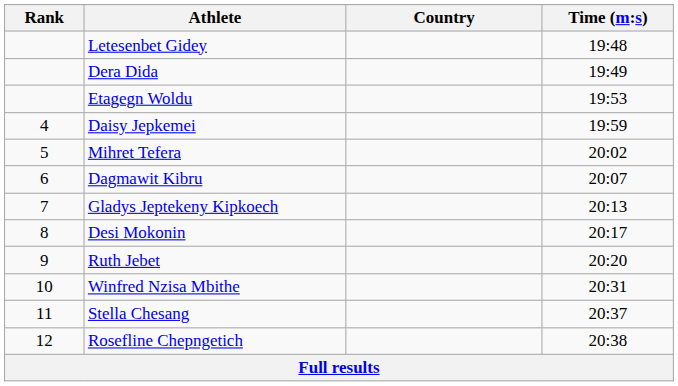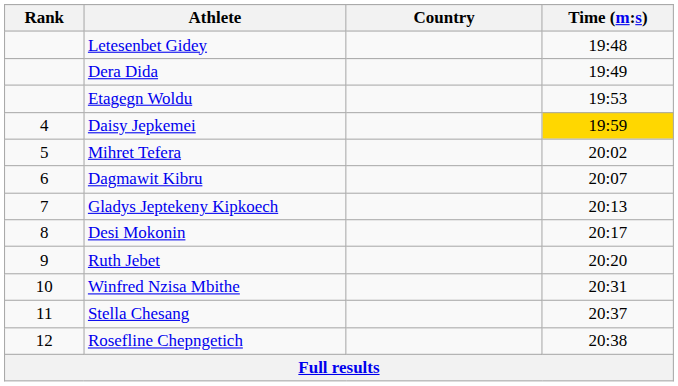Daisy Jepkemei | Time (m:s): no background -> gold background
